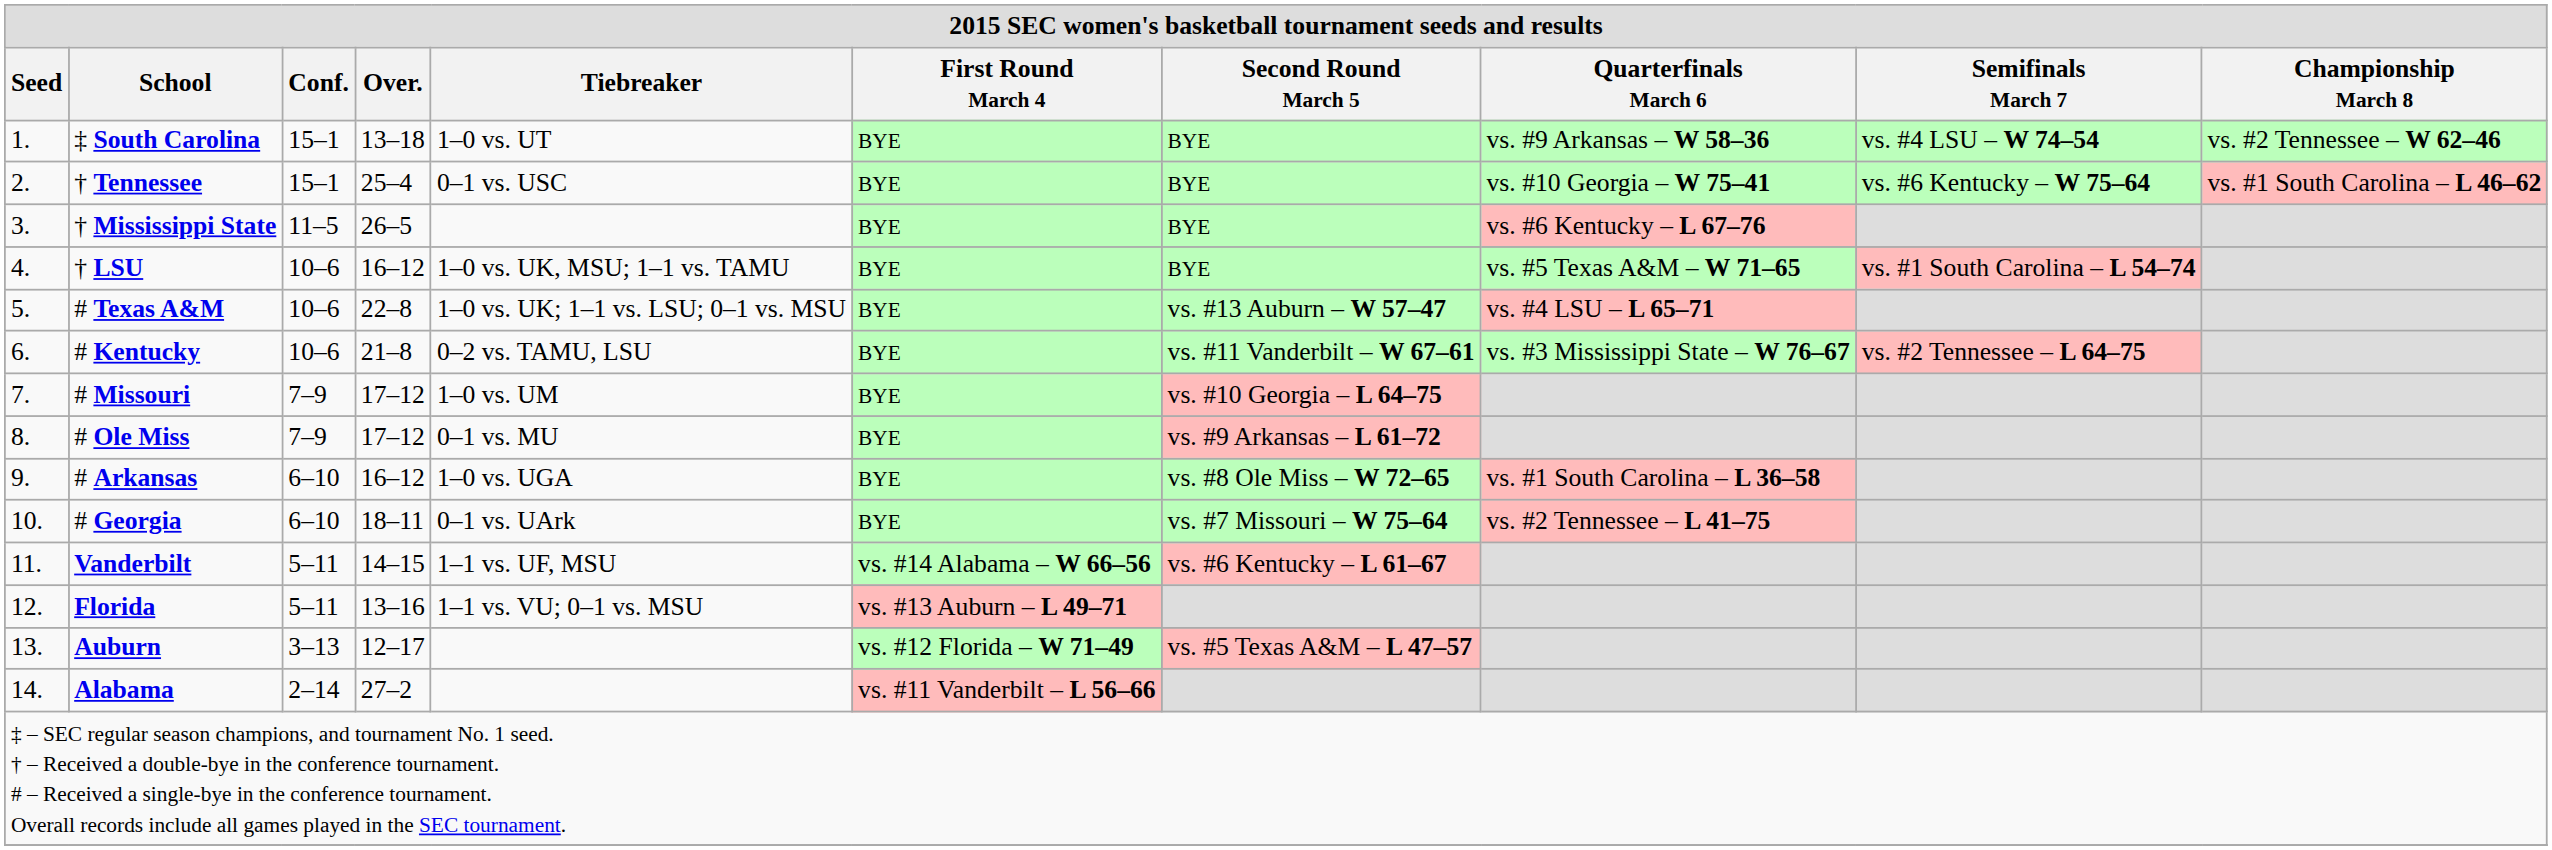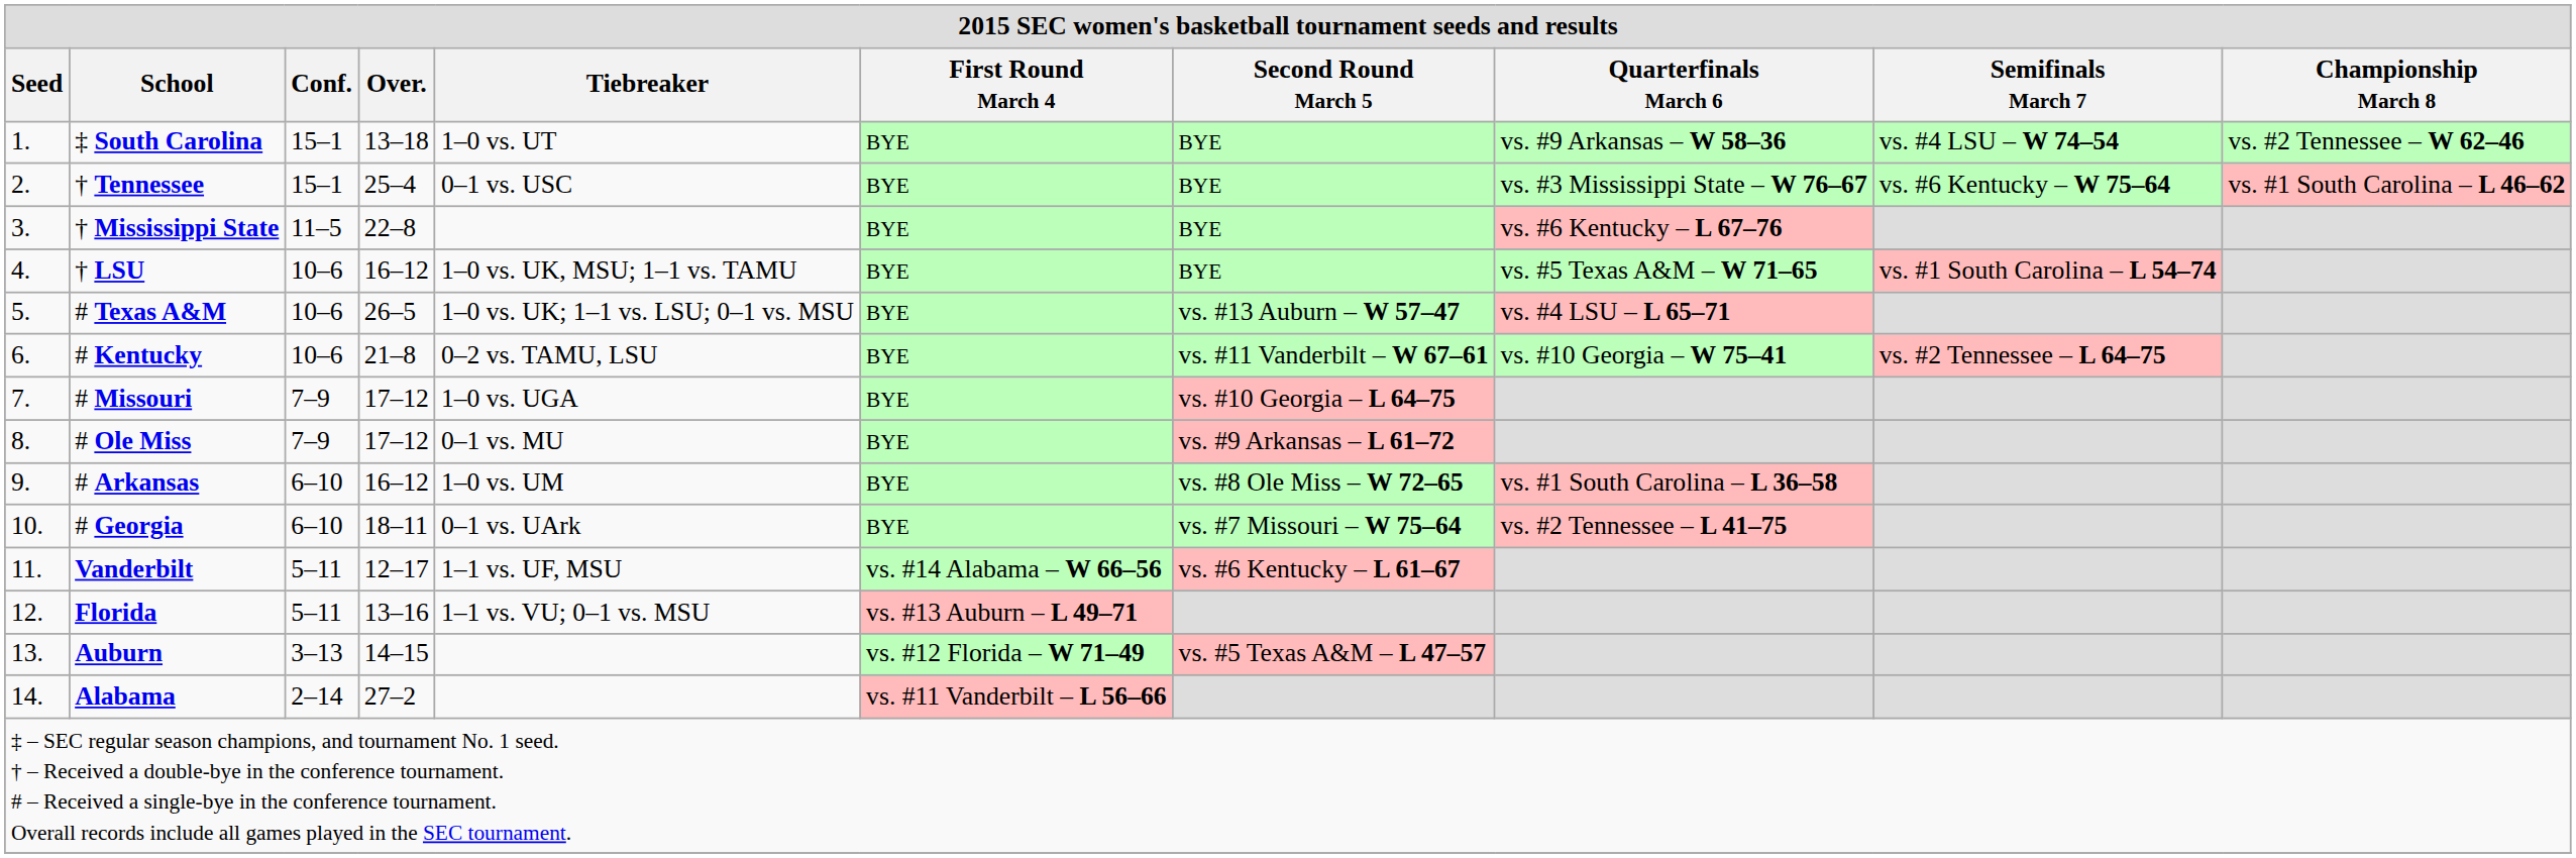† Tennessee | Quarterfinals March 6: vs. #10 Georgia – W 75–41 -> vs. #3 Mississippi State – W 76–67
† Mississippi State | Over.: 26–5 -> 22–8
# Texas A&M | Over.: 22–8 -> 26–5
# Kentucky | Quarterfinals March 6: vs. #3 Mississippi State – W 76–67 -> vs. #10 Georgia – W 75–41
# Missouri | Tiebreaker: 1–0 vs. UM -> 1–0 vs. UGA
# Arkansas | Tiebreaker: 1–0 vs. UGA -> 1–0 vs. UM
Vanderbilt | Over.: 14–15 -> 12–17
Auburn | Over.: 12–17 -> 14–15
